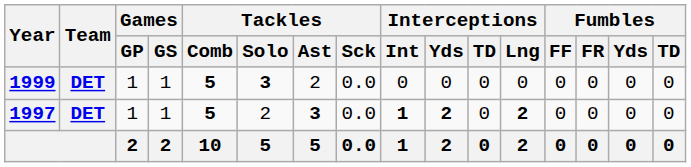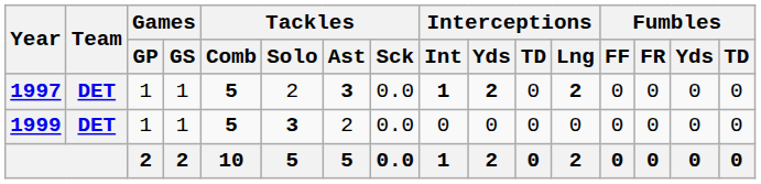rows swapped: 1997 <-> 1999
